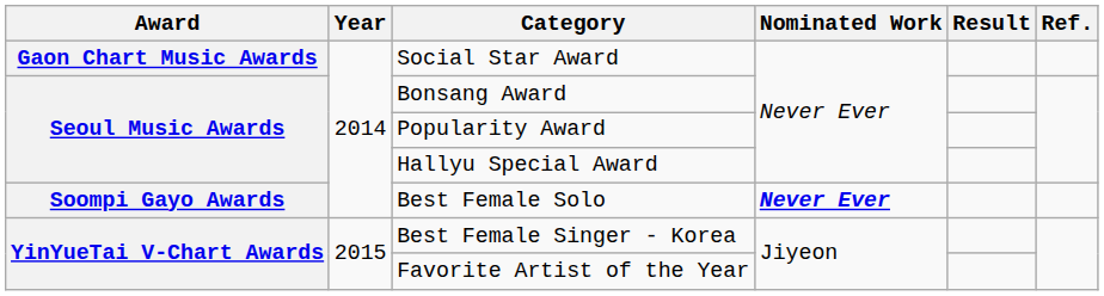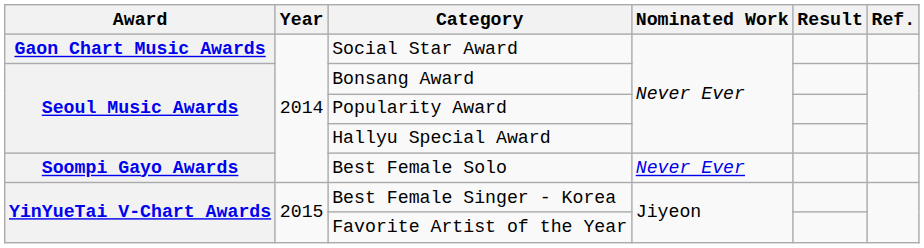Best Female Solo | Nominated Work: bold -> normal
